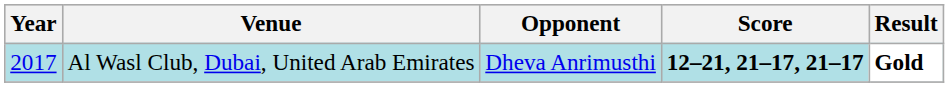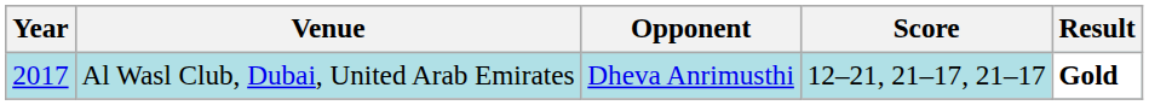Al Wasl Club, Dubai, United Arab Emirates | Score: bold -> normal
